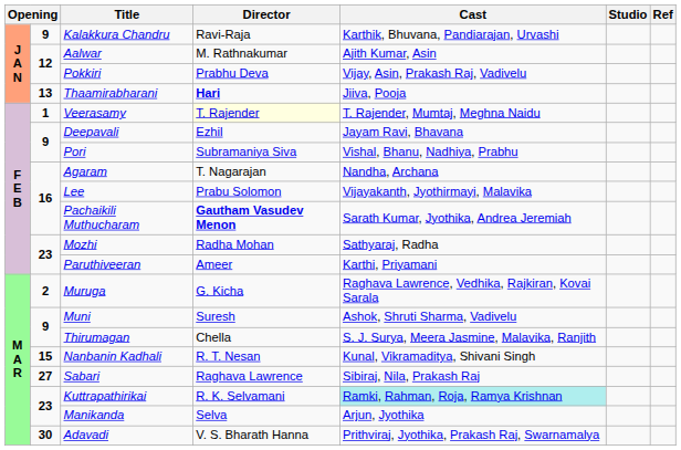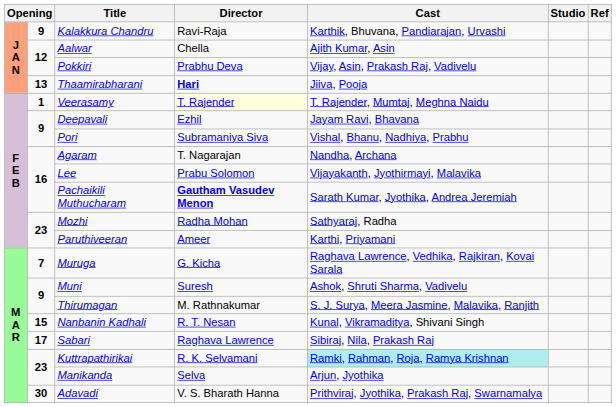Aalwar | Director: M. Rathnakumar -> Chella
Muruga | column 2: 2 -> 7
Thirumagan | Director: Chella -> M. Rathnakumar
Sabari | column 2: 27 -> 17
